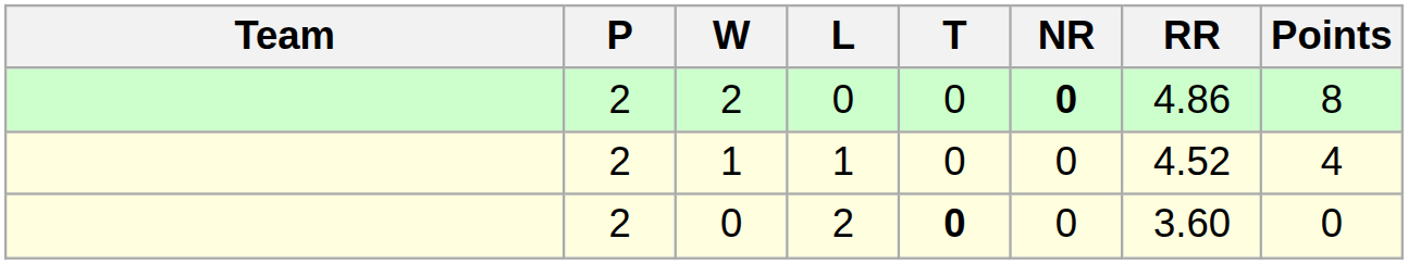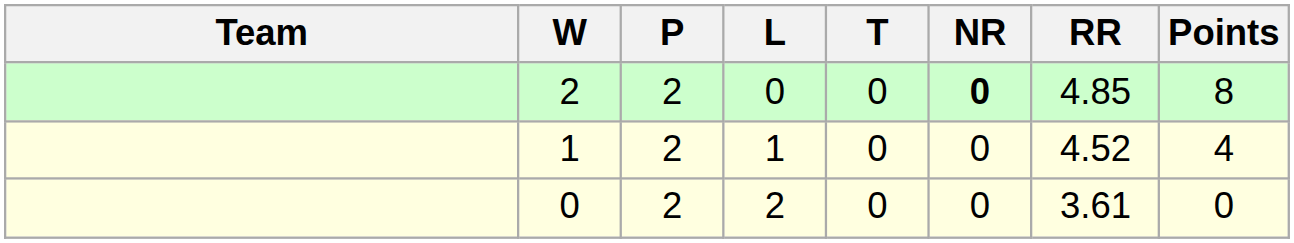columns swapped: P <-> W
row 2 | RR: 4.86 -> 4.85
row 4 | T: bold -> normal
row 4 | RR: 3.60 -> 3.61
